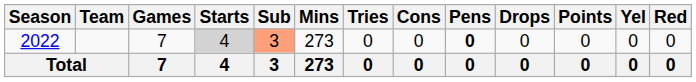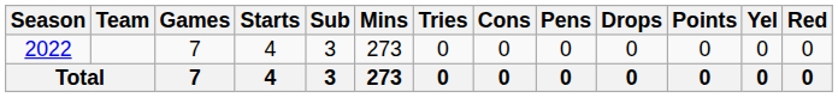2022 | Starts: lightgrey background -> no background
2022 | Sub: lightsalmon background -> no background
2022 | Pens: bold -> normal
